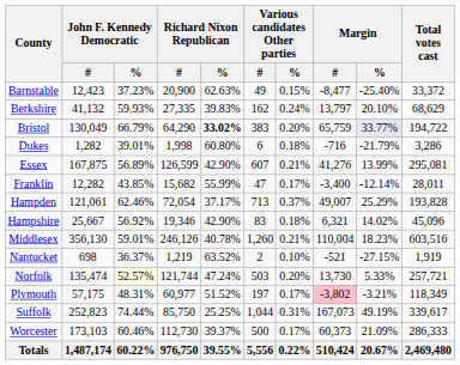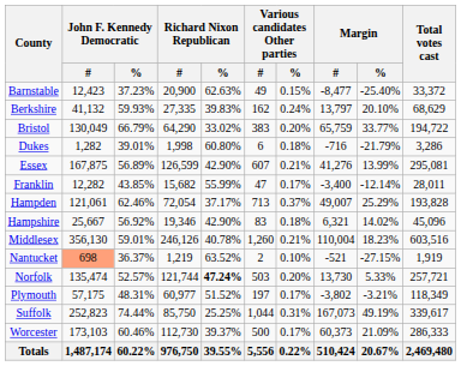Bristol | Richard Nixon Republican / %: bold -> normal
Bristol | Margin / %: lavender background -> no background
Nantucket | John F. Kennedy Democratic / #: no background -> lightsalmon background
Norfolk | John F. Kennedy Democratic / %: lightyellow background -> no background
Norfolk | Richard Nixon Republican / %: normal -> bold
Plymouth | Margin / #: pink background -> no background
